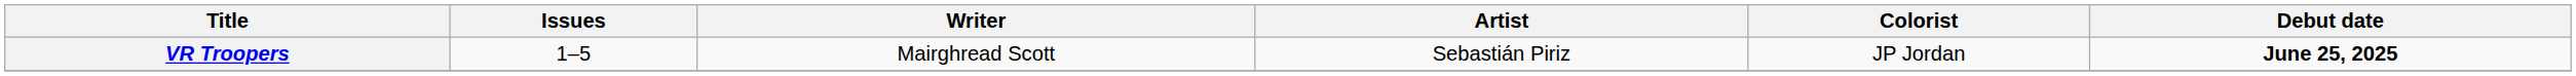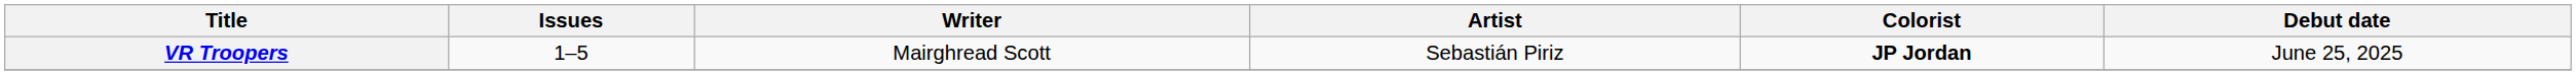VR Troopers | Colorist: normal -> bold
VR Troopers | Debut date: bold -> normal
